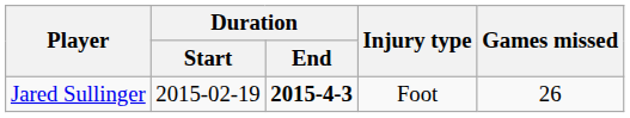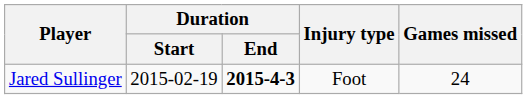Jared Sullinger | Games missed: 26 -> 24
